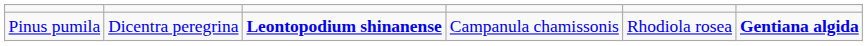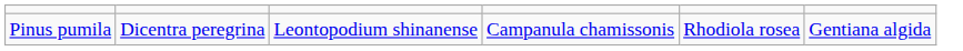Pinus pumila | column 3: bold -> normal
Pinus pumila | column 6: bold -> normal
